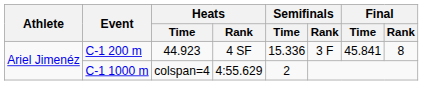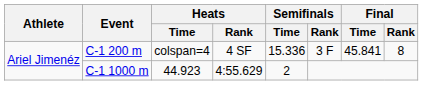C-1 200 m | Heats / Time: 44.923 -> colspan=4
C-1 1000 m | Heats / Time: colspan=4 -> 44.923
